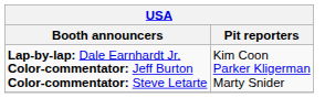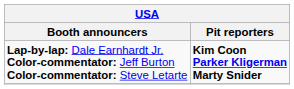row 3 | Pit reporters: normal -> bold
